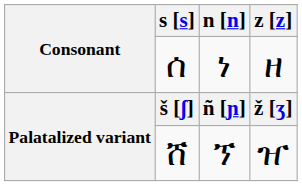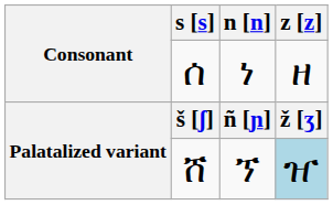Palatalized variant / ሸ | z [z]: no background -> lightblue background
